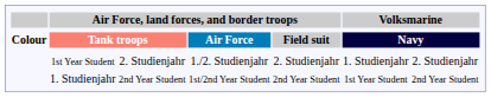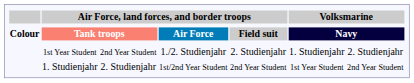row 3 | column 3: 2. Studienjahr -> 2nd Year Student
row 4 | column 3: 2nd Year Student -> 2. Studienjahr
